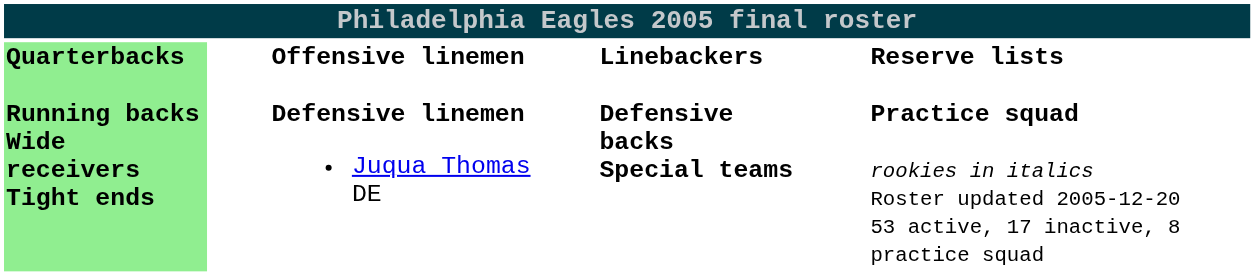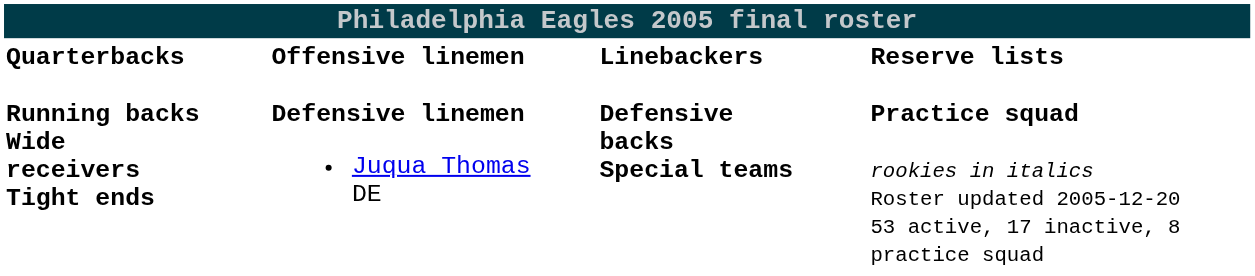Quarterbacks Running backs Wide receivers Tight ends | column 1: lightgreen background -> no background
